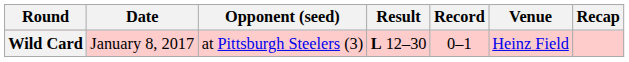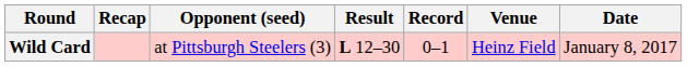columns swapped: Date <-> Recap
